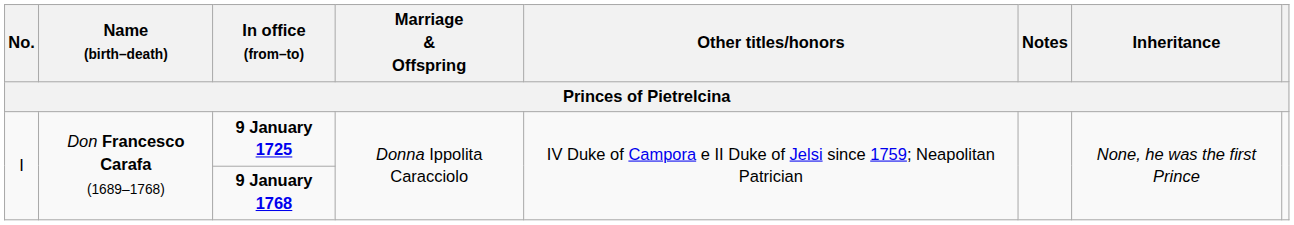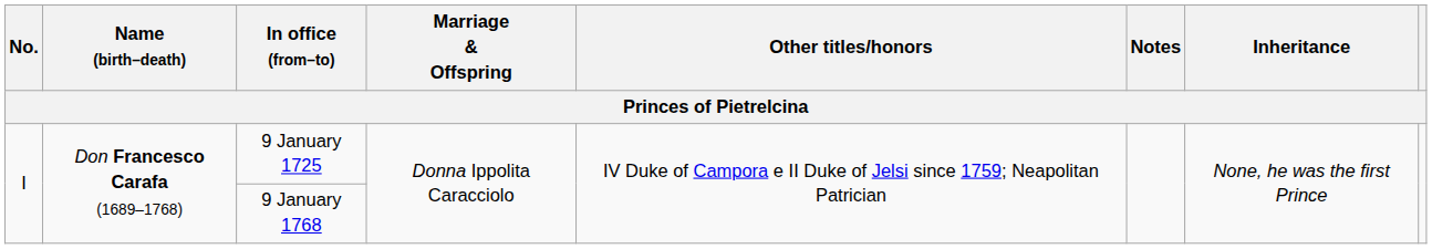9 January 1725 | In office (from–to): bold -> normal
9 January 1768 | In office (from–to): bold -> normal
